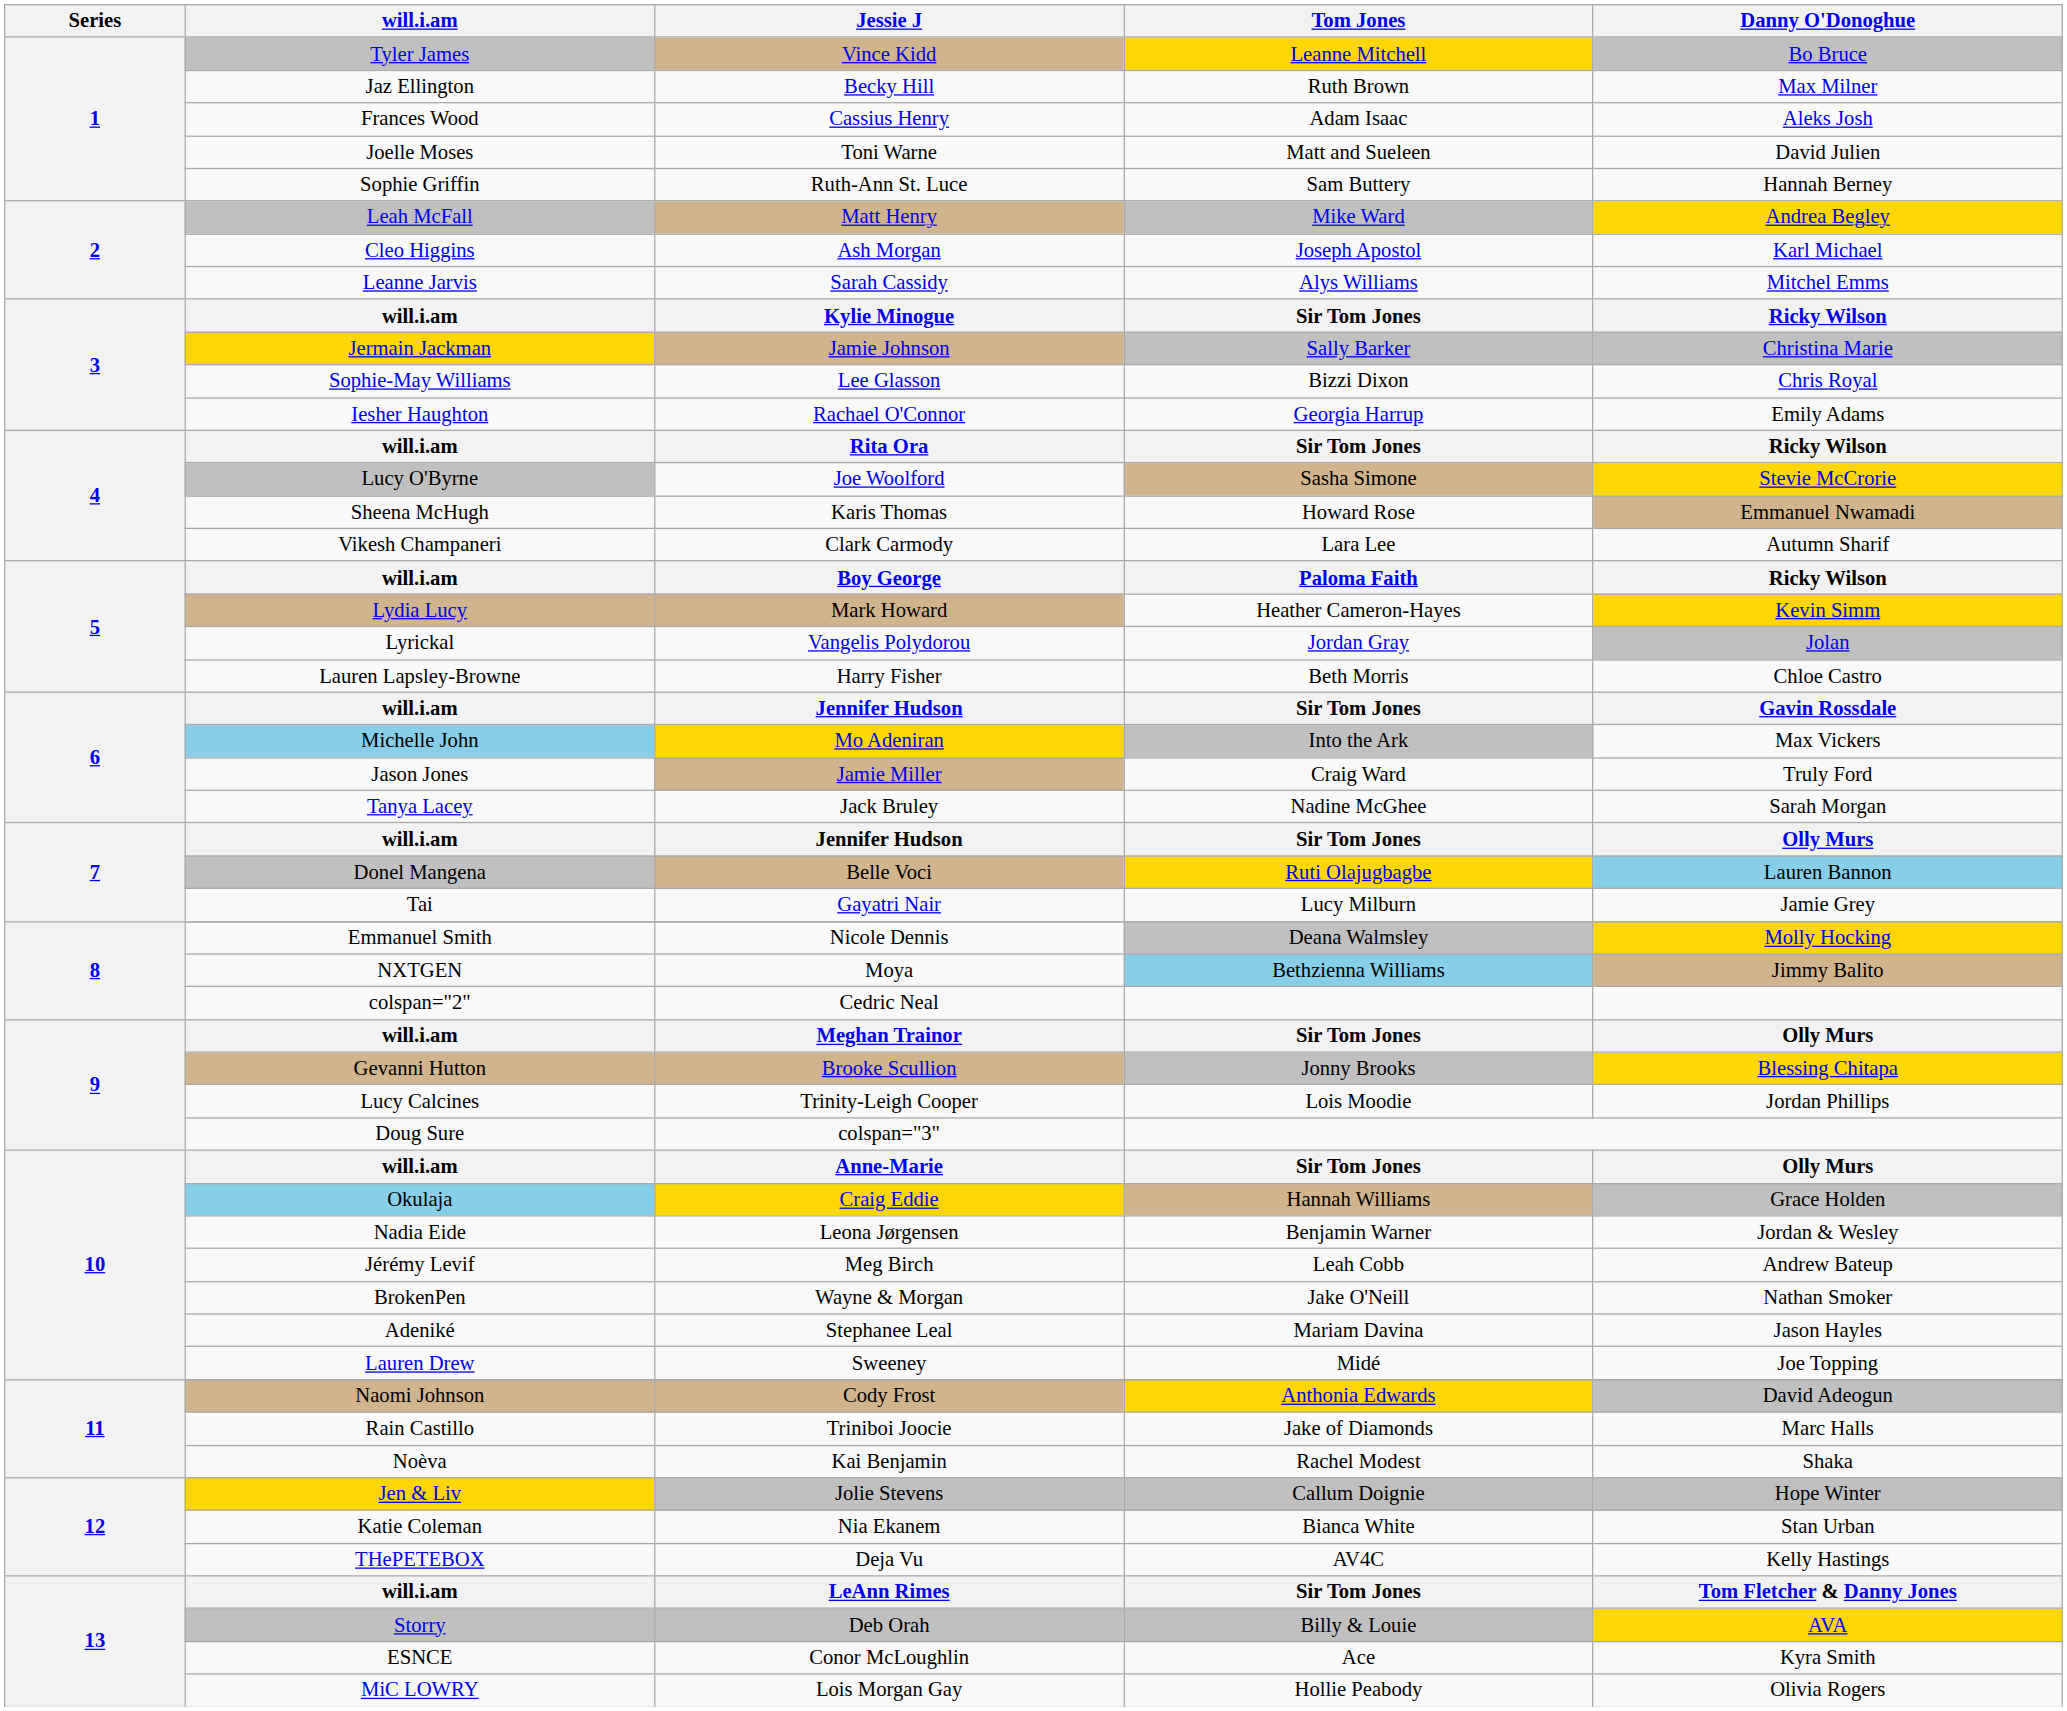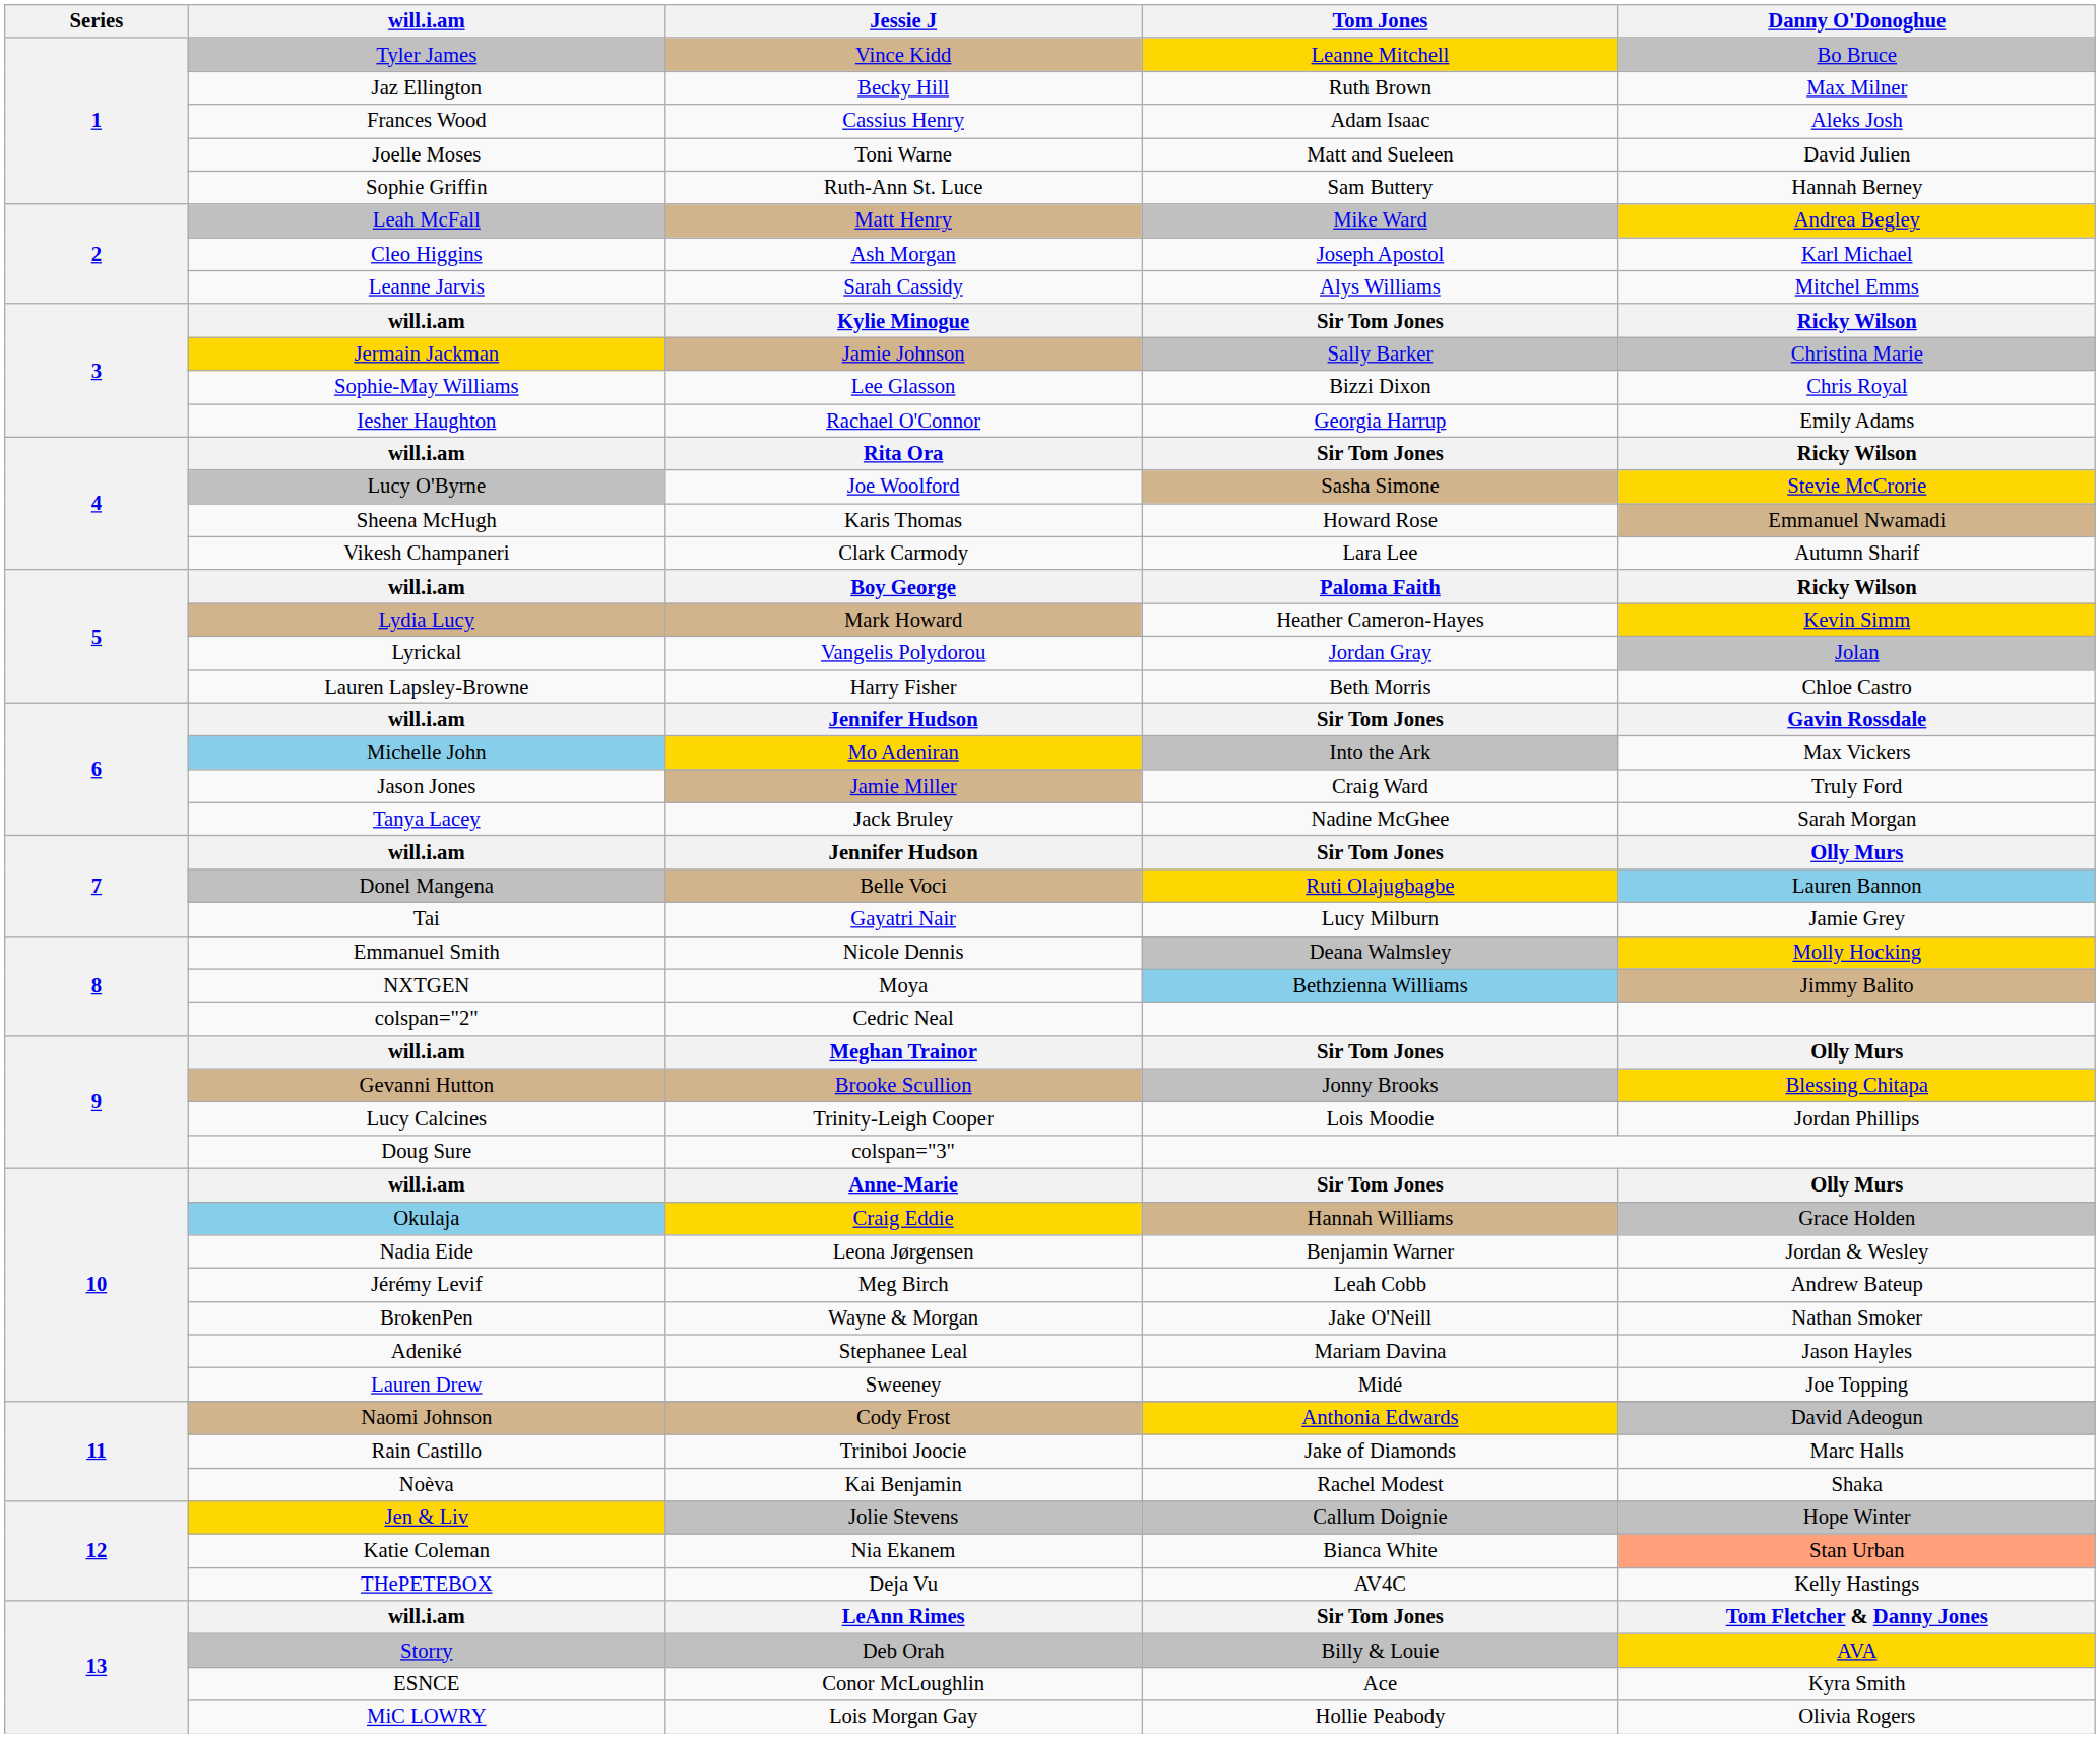Katie Coleman | Danny O'Donoghue: no background -> lightsalmon background
